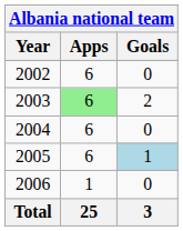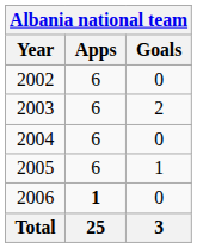2003 | Apps: lightgreen background -> no background
2005 | Goals: lightblue background -> no background
2006 | Apps: normal -> bold
